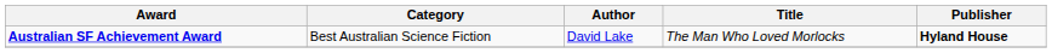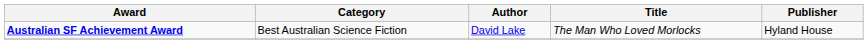Australian SF Achievement Award | Publisher: bold -> normal
